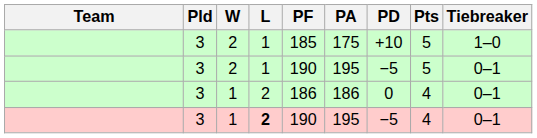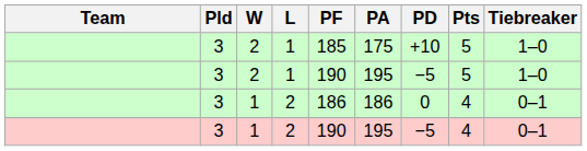row 3 | Tiebreaker: 0–1 -> 1–0
row 5 | L: bold -> normal
